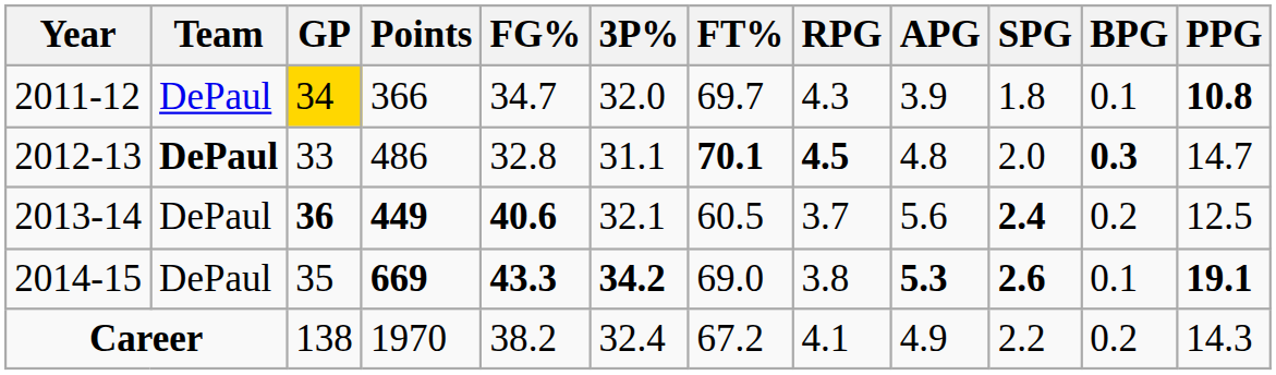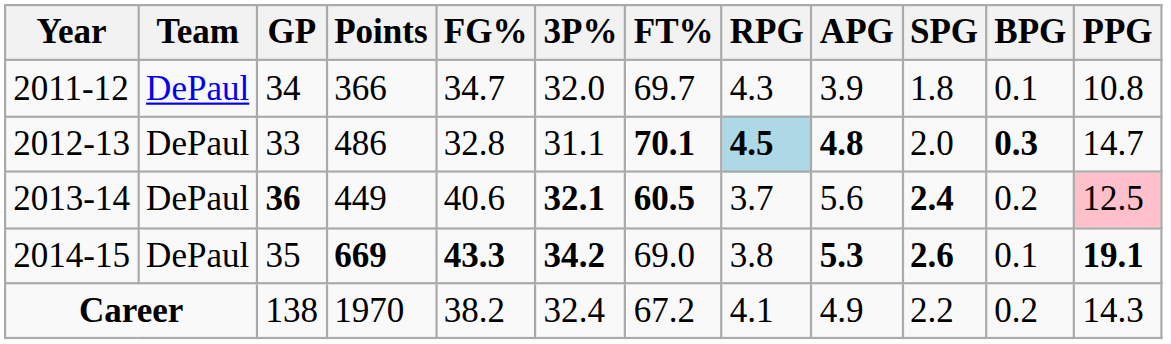2011-12 | GP: gold background -> no background
2011-12 | PPG: bold -> normal
2012-13 | Team: bold -> normal
2012-13 | RPG: no background -> lightblue background
2012-13 | APG: normal -> bold
2013-14 | Points: bold -> normal
2013-14 | FG%: bold -> normal
2013-14 | 3P%: normal -> bold
2013-14 | FT%: normal -> bold
2013-14 | PPG: no background -> pink background
